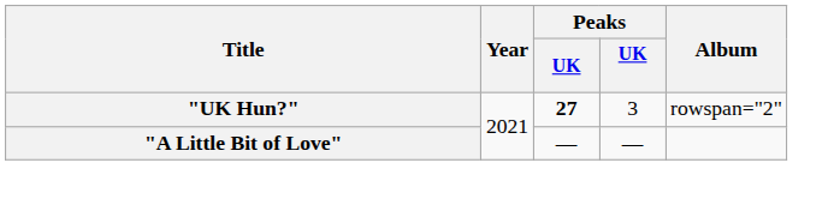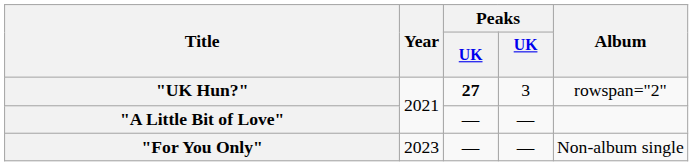+ row: "For You Only" | 2023 | — | — | Non-album single
